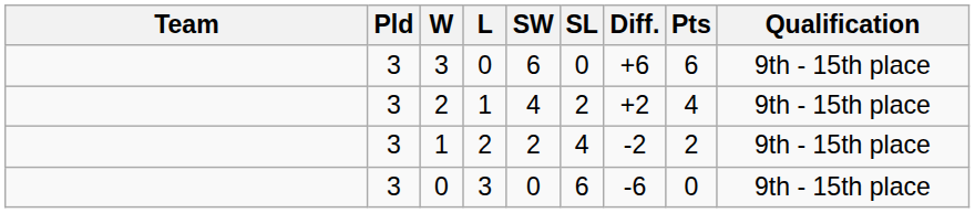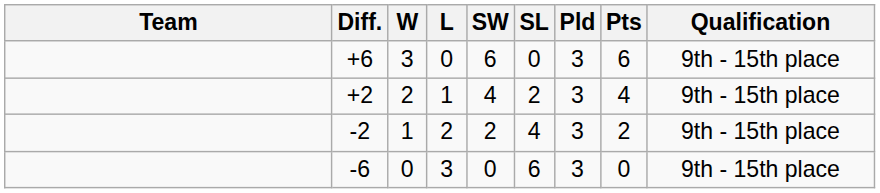columns swapped: Pld <-> Diff.
